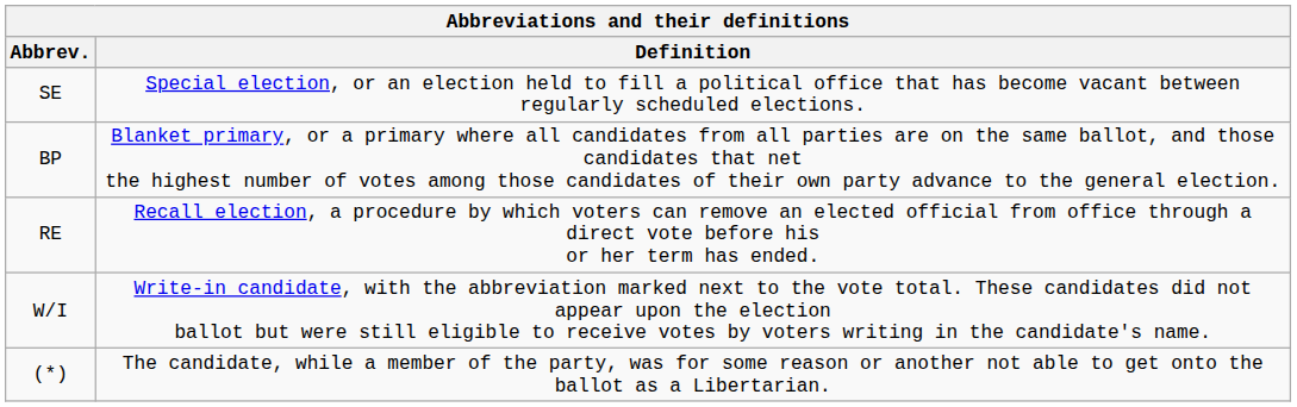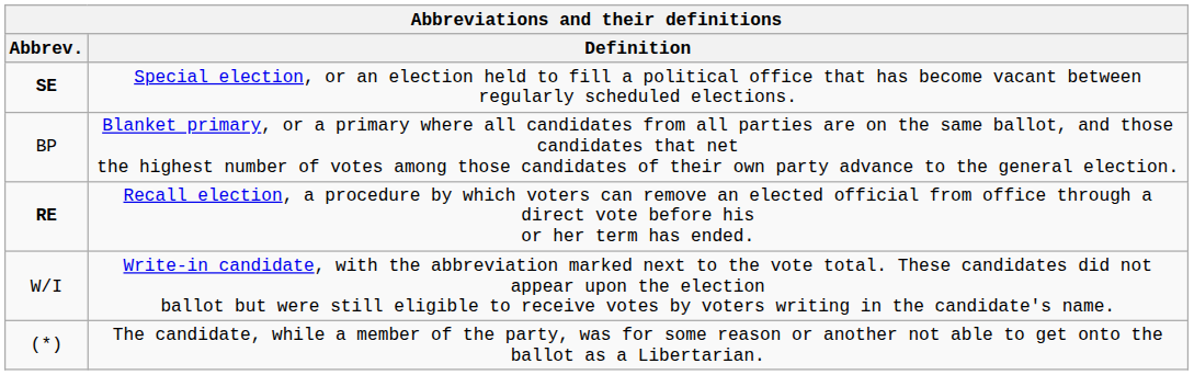SE | Abbrev.: normal -> bold
RE | Abbrev.: normal -> bold
